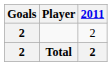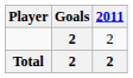columns swapped: Player <-> Goals
